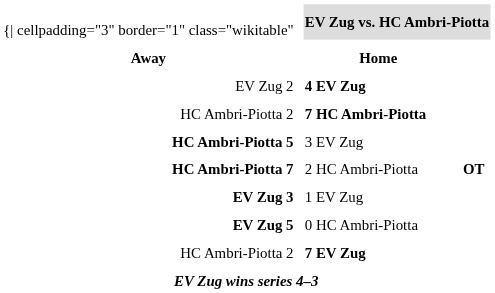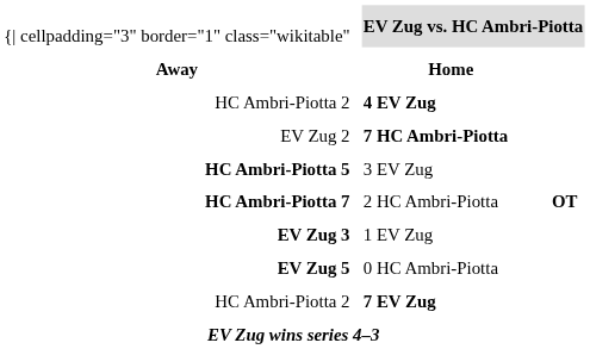4 EV Zug | column 1: EV Zug 2 -> HC Ambri-Piotta 2
7 HC Ambri-Piotta | column 1: HC Ambri-Piotta 2 -> EV Zug 2
